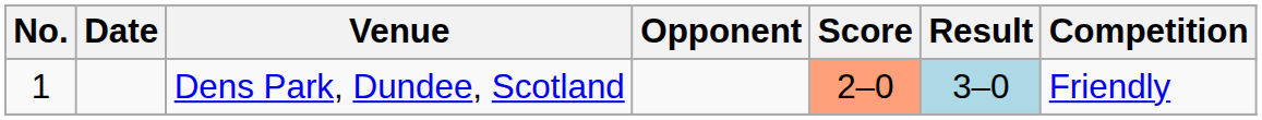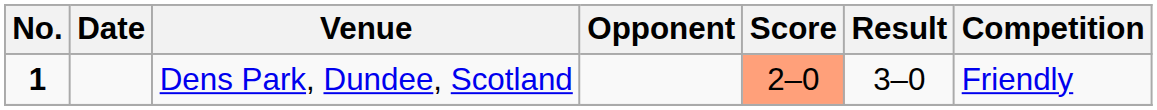Dens Park, Dundee, Scotland | No.: normal -> bold
Dens Park, Dundee, Scotland | Result: lightblue background -> no background
